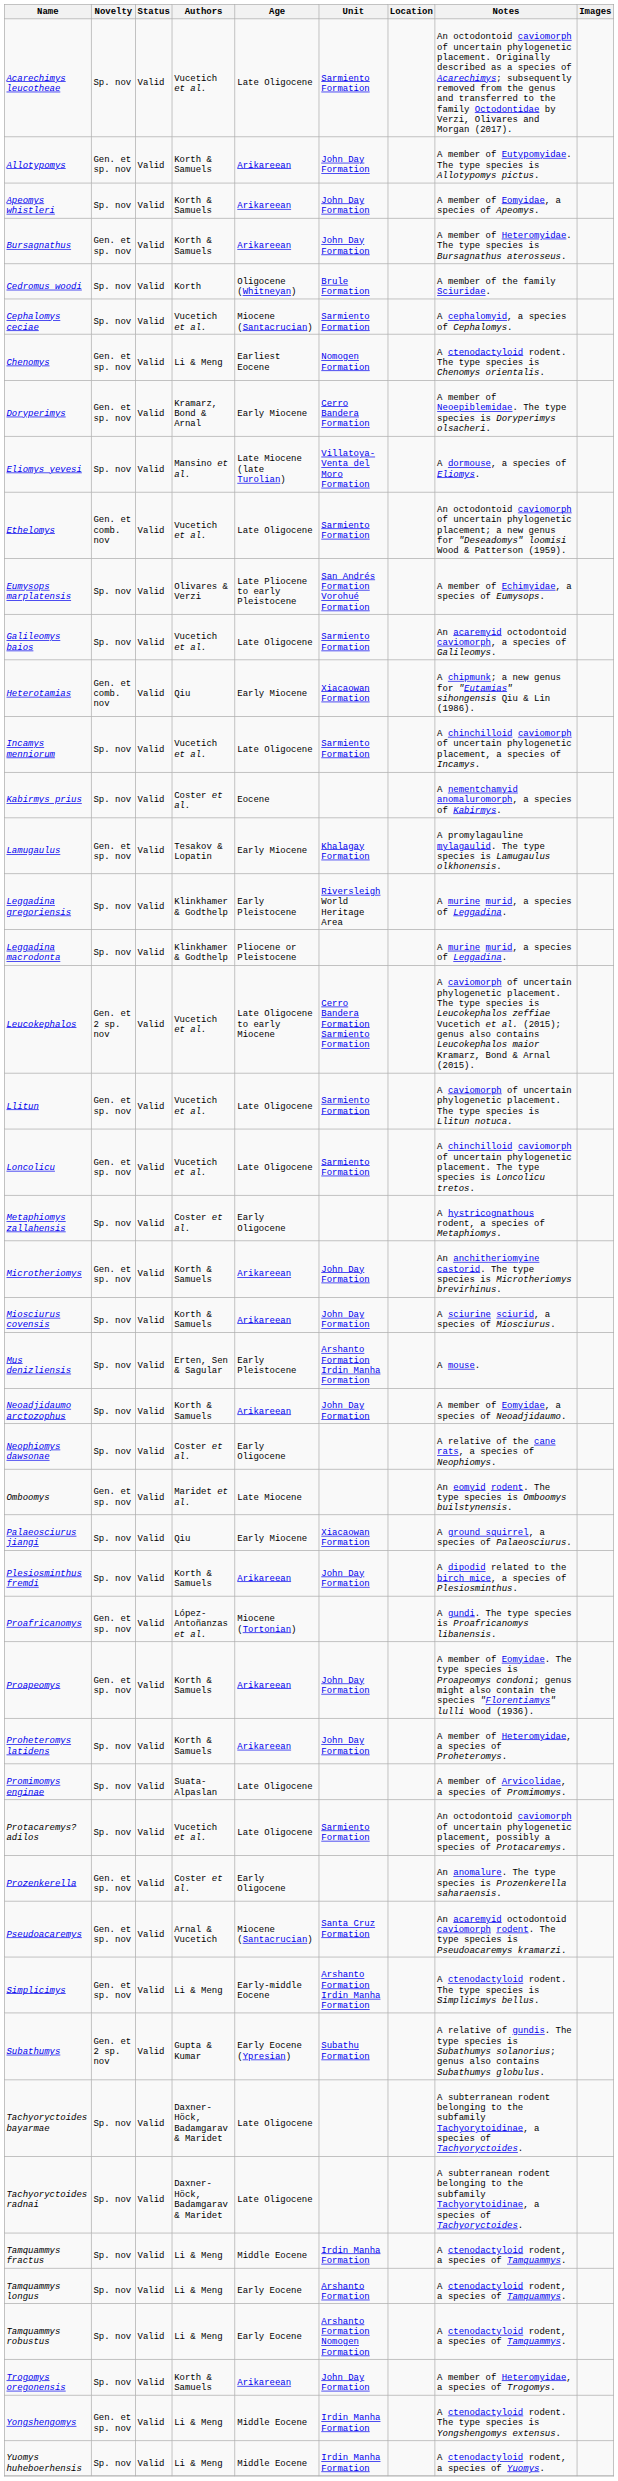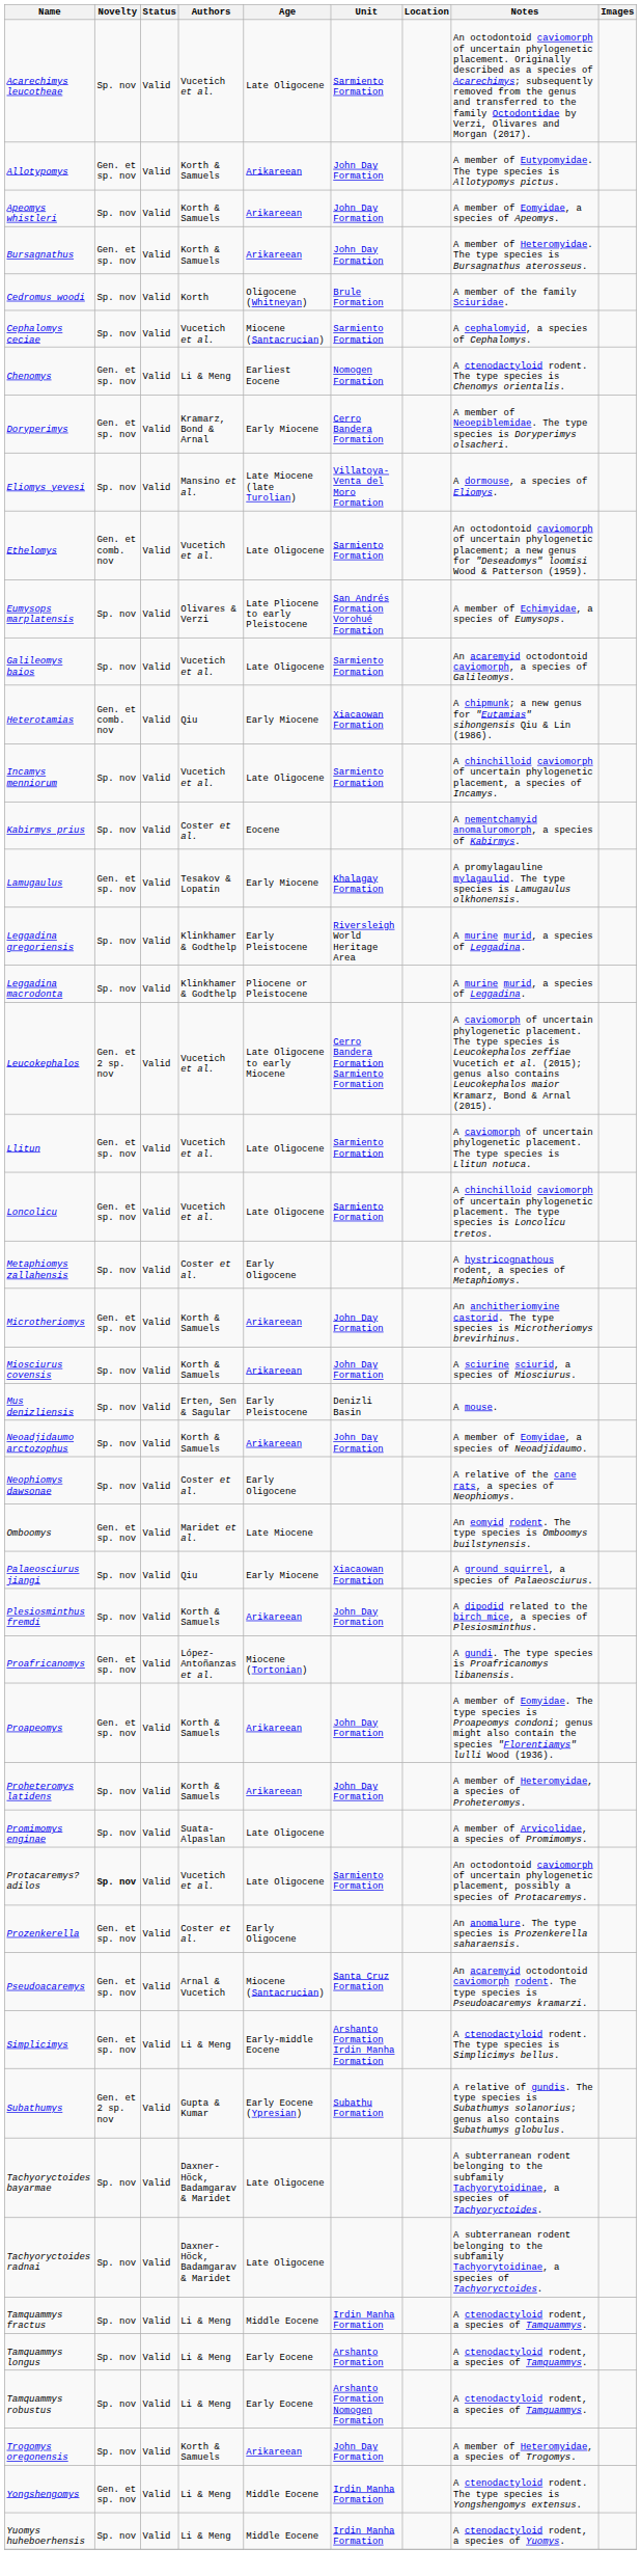Mus denizliensis | Unit: Arshanto Formation Irdin Manha Formation -> Denizli Basin
Protacaremys? adilos | Novelty: normal -> bold
